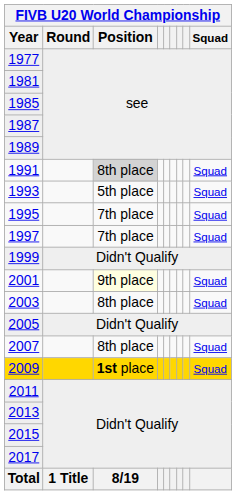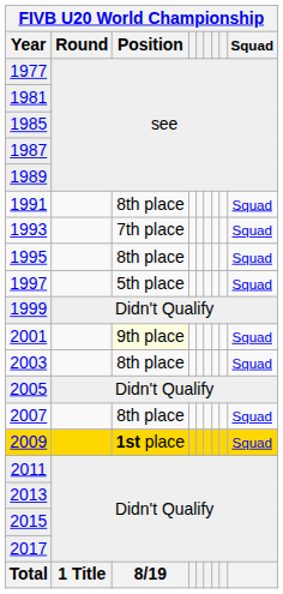1991 | Position: lightgrey background -> no background
1993 | Position: 5th place -> 7th place
1995 | Position: 7th place -> 8th place
1997 | Position: 7th place -> 5th place
